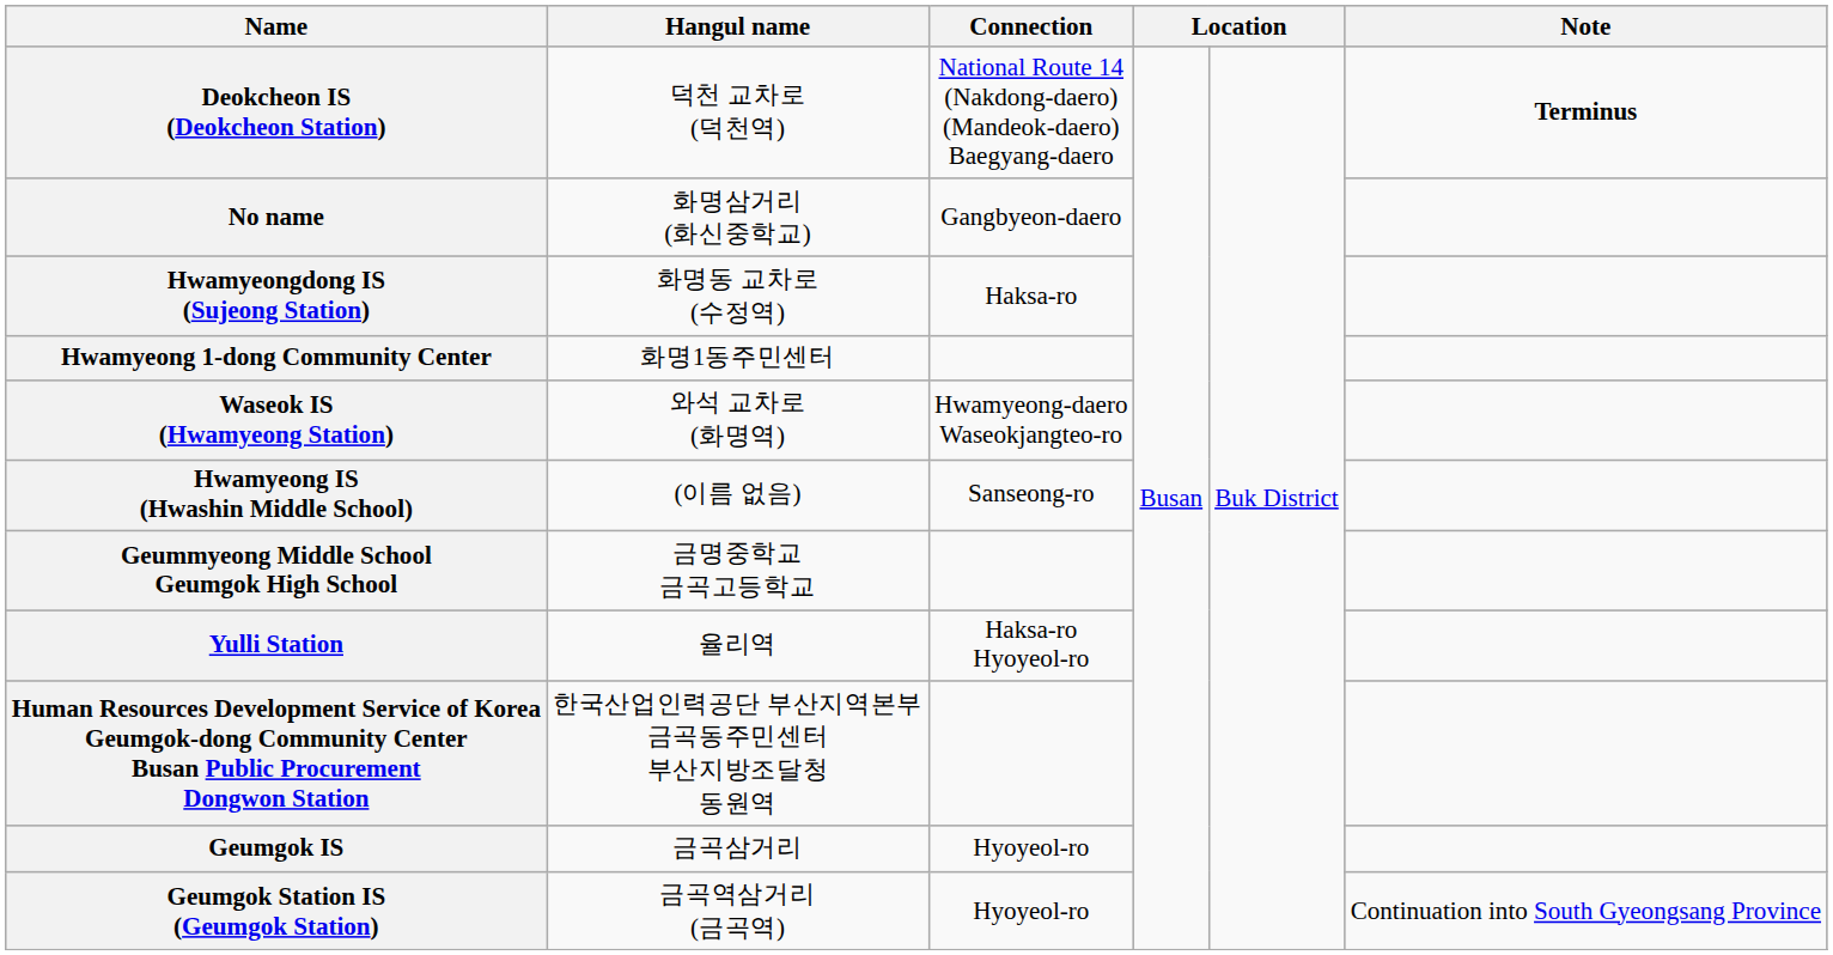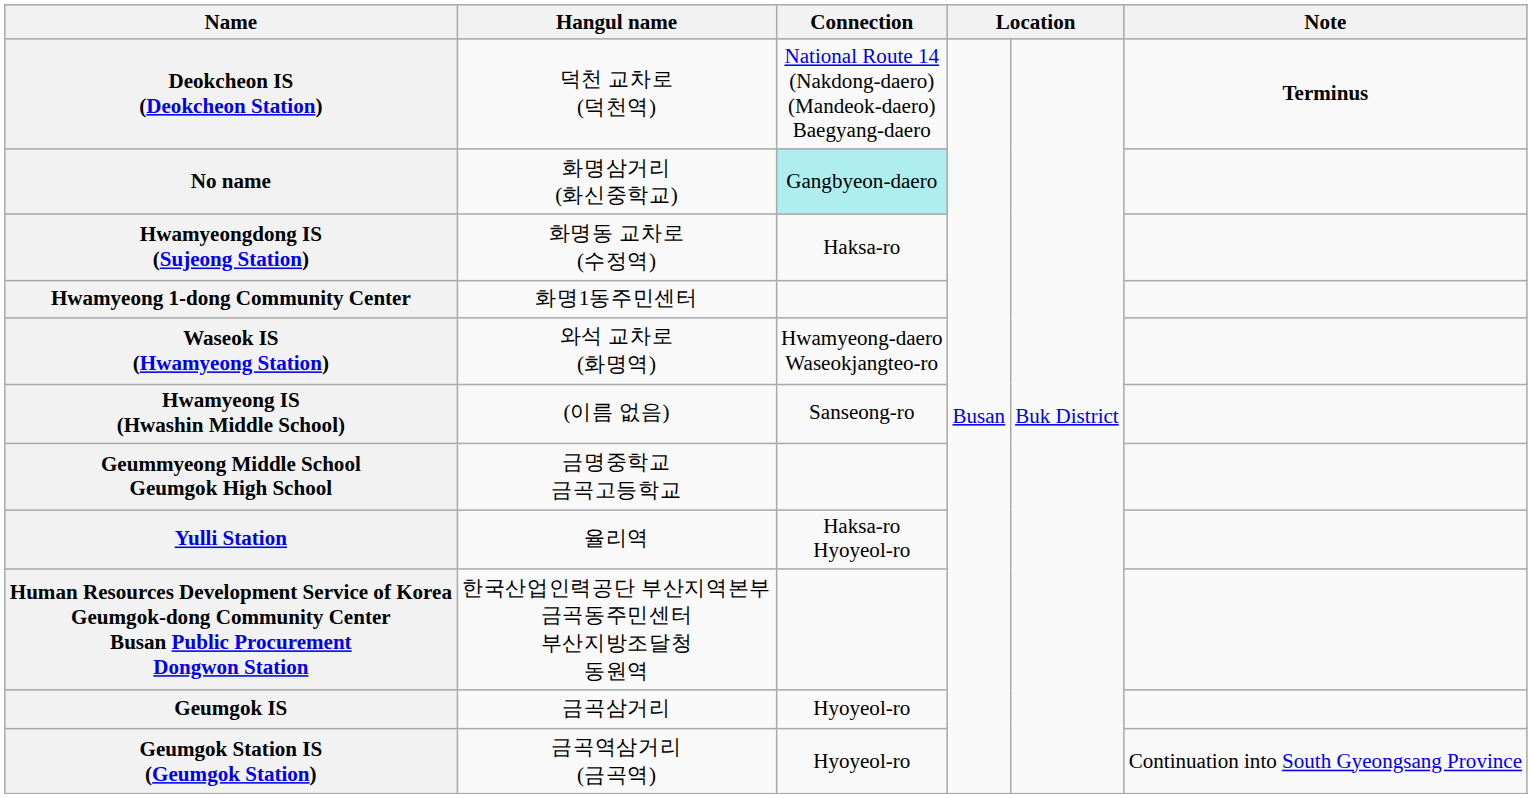No name | Connection: no background -> paleturquoise background
